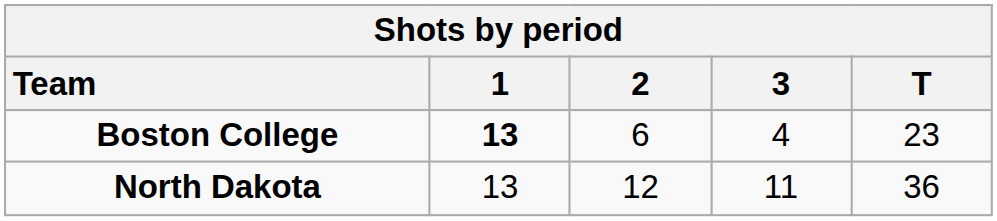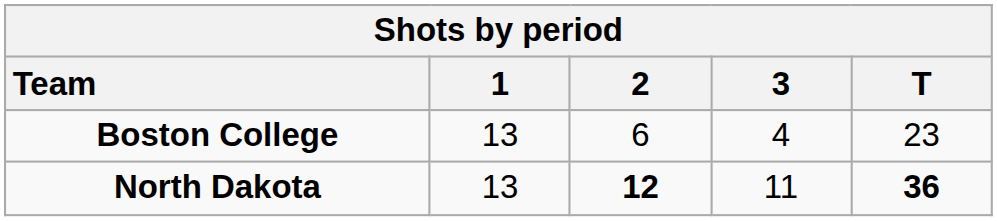Boston College | 1: bold -> normal
North Dakota | 2: normal -> bold
North Dakota | T: normal -> bold
